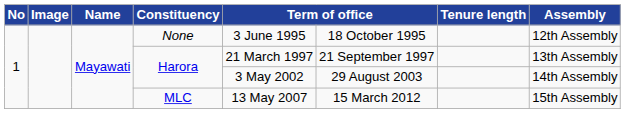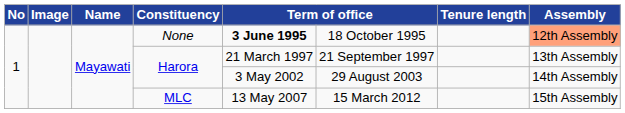None | column 5: normal -> bold
None | Assembly: no background -> lightsalmon background
